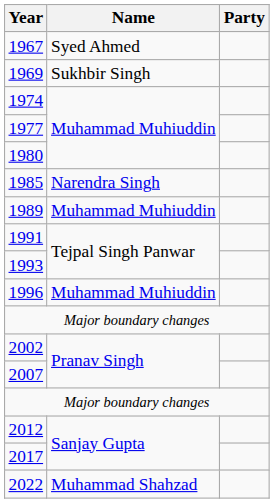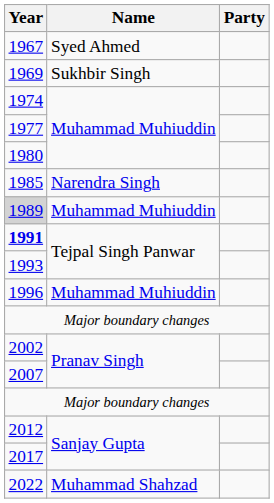1989 | Year: no background -> lightgrey background
1991 | Year: normal -> bold
